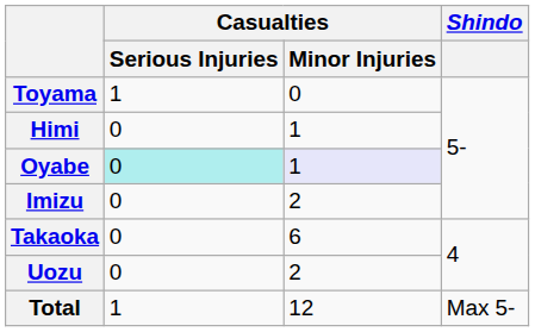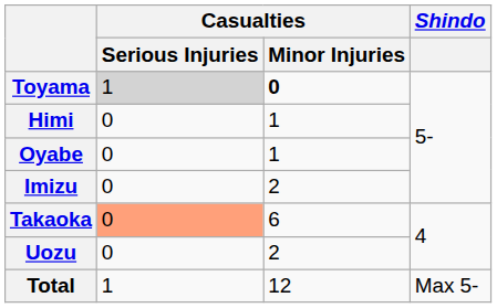Toyama | Casualties / Serious Injuries: no background -> lightgrey background
Toyama | Casualties / Minor Injuries: normal -> bold
Oyabe | Casualties / Serious Injuries: paleturquoise background -> no background
Oyabe | Casualties / Minor Injuries: lavender background -> no background
Takaoka | Casualties / Serious Injuries: no background -> lightsalmon background
